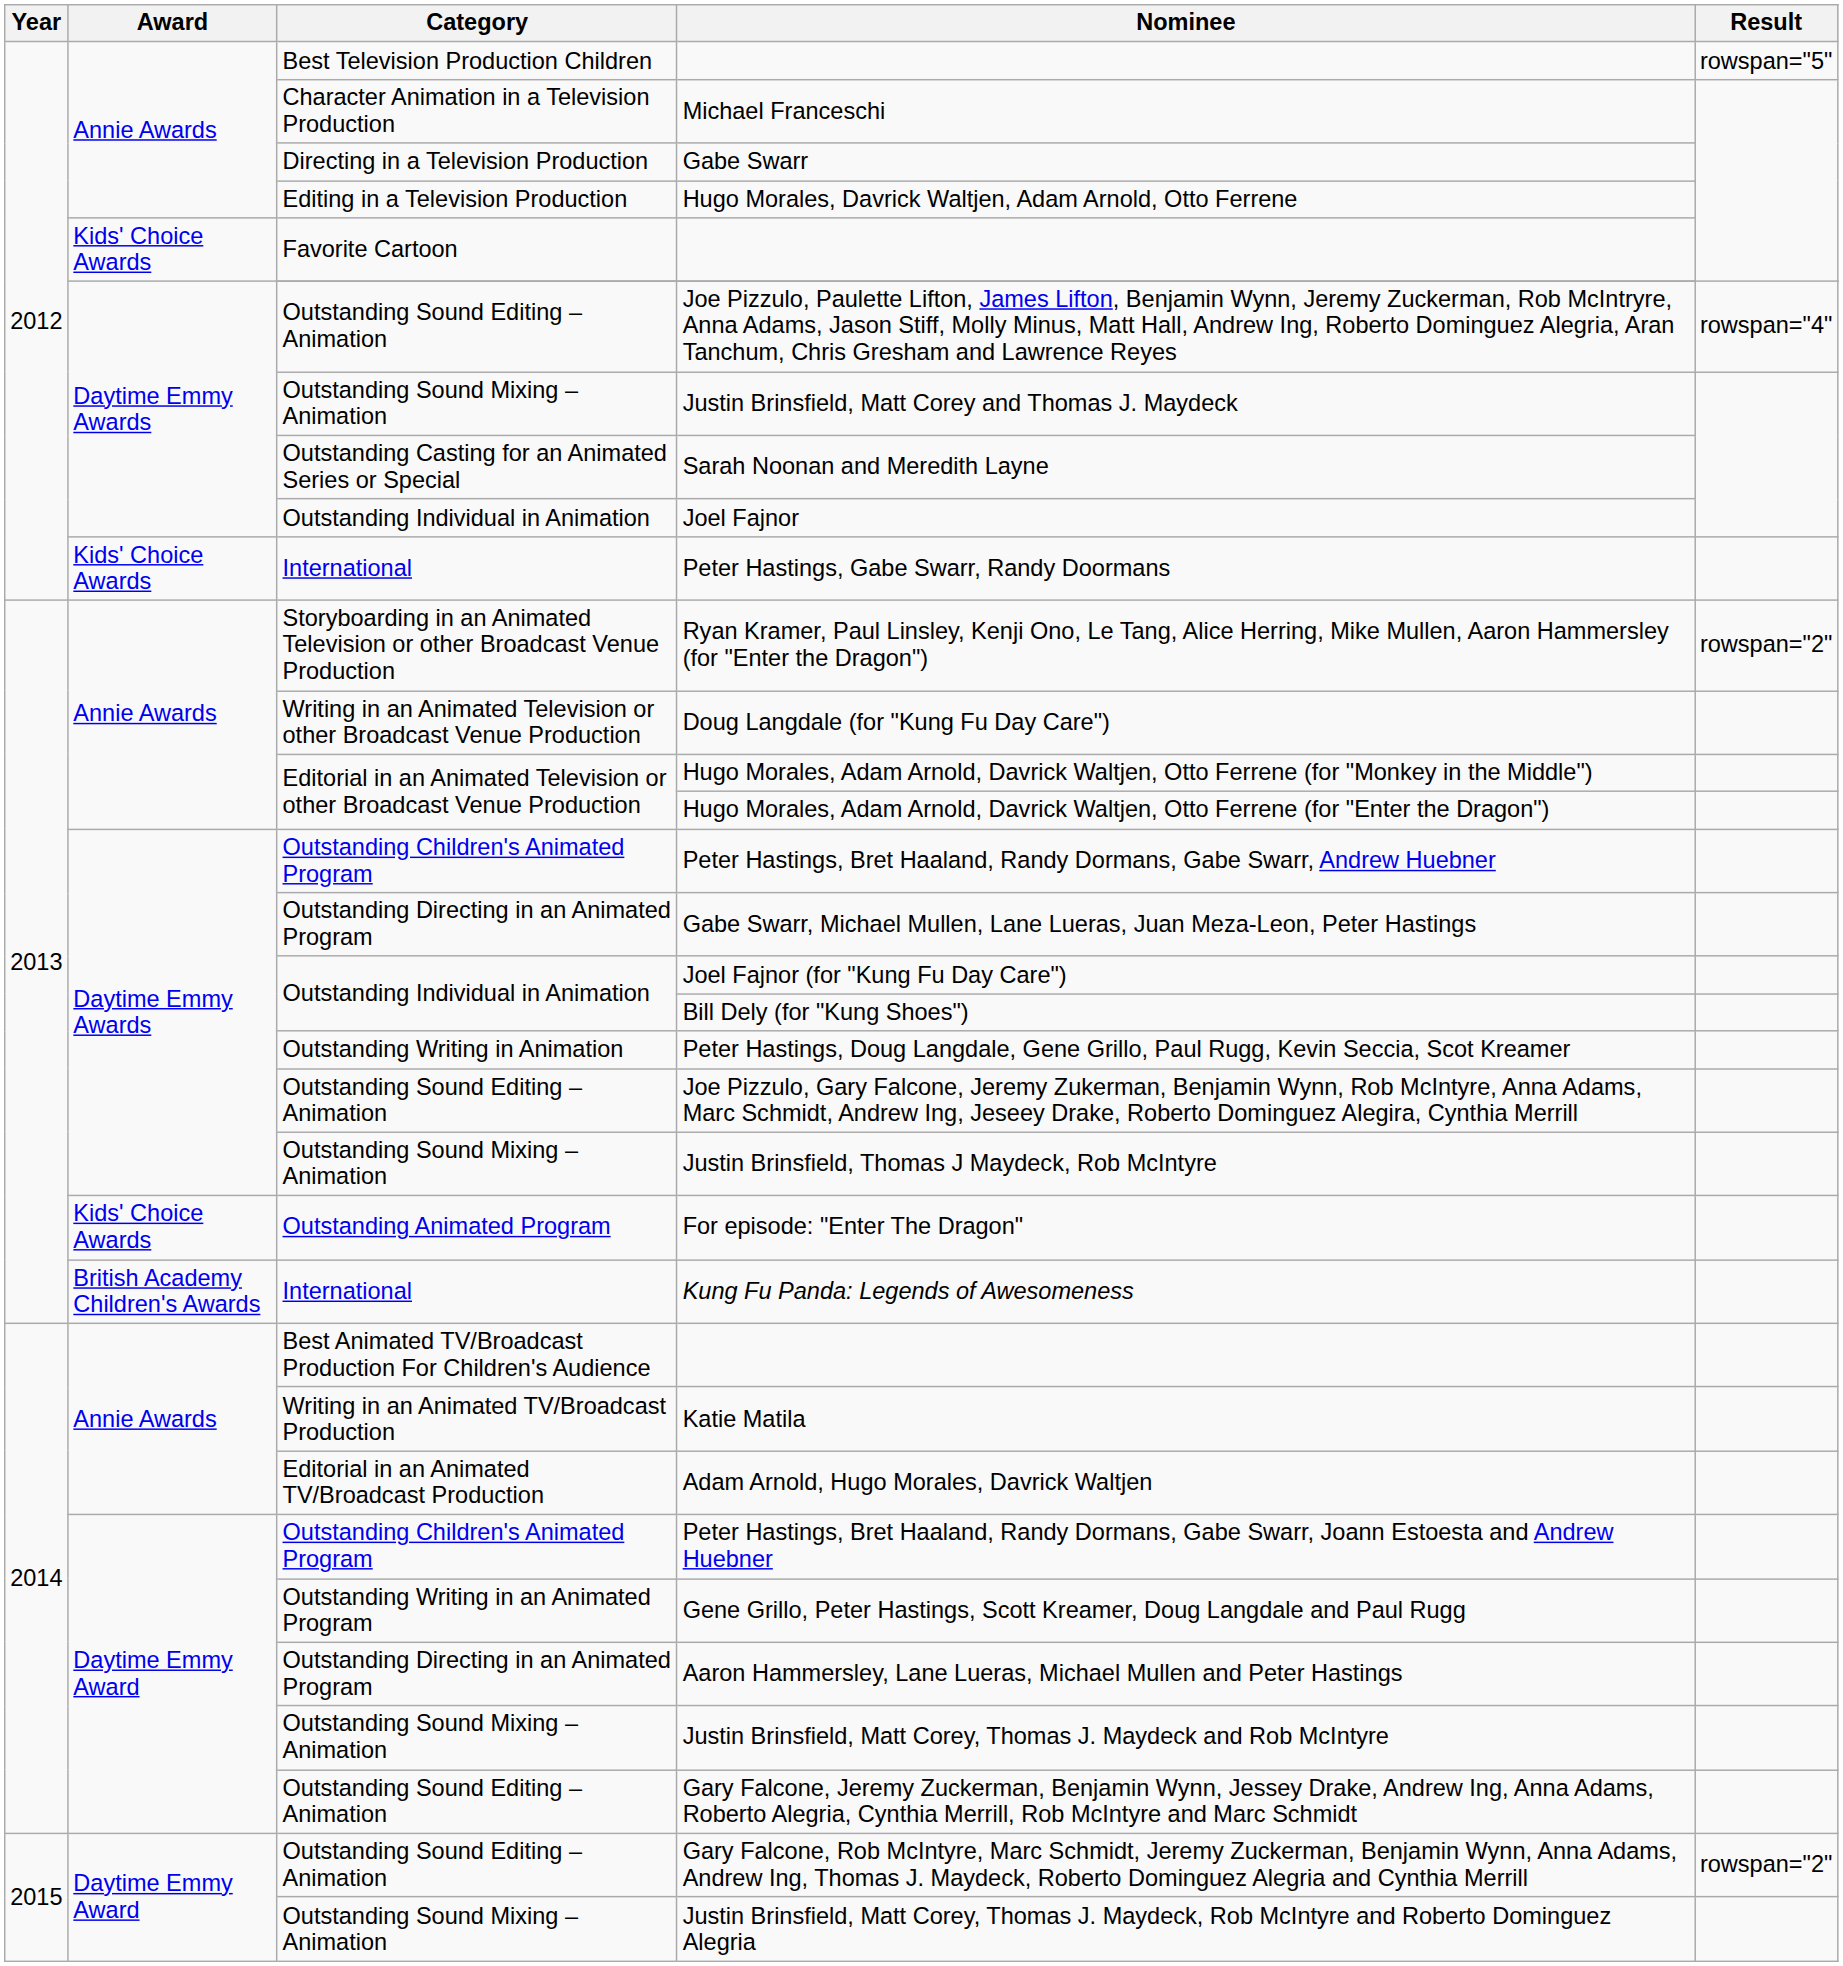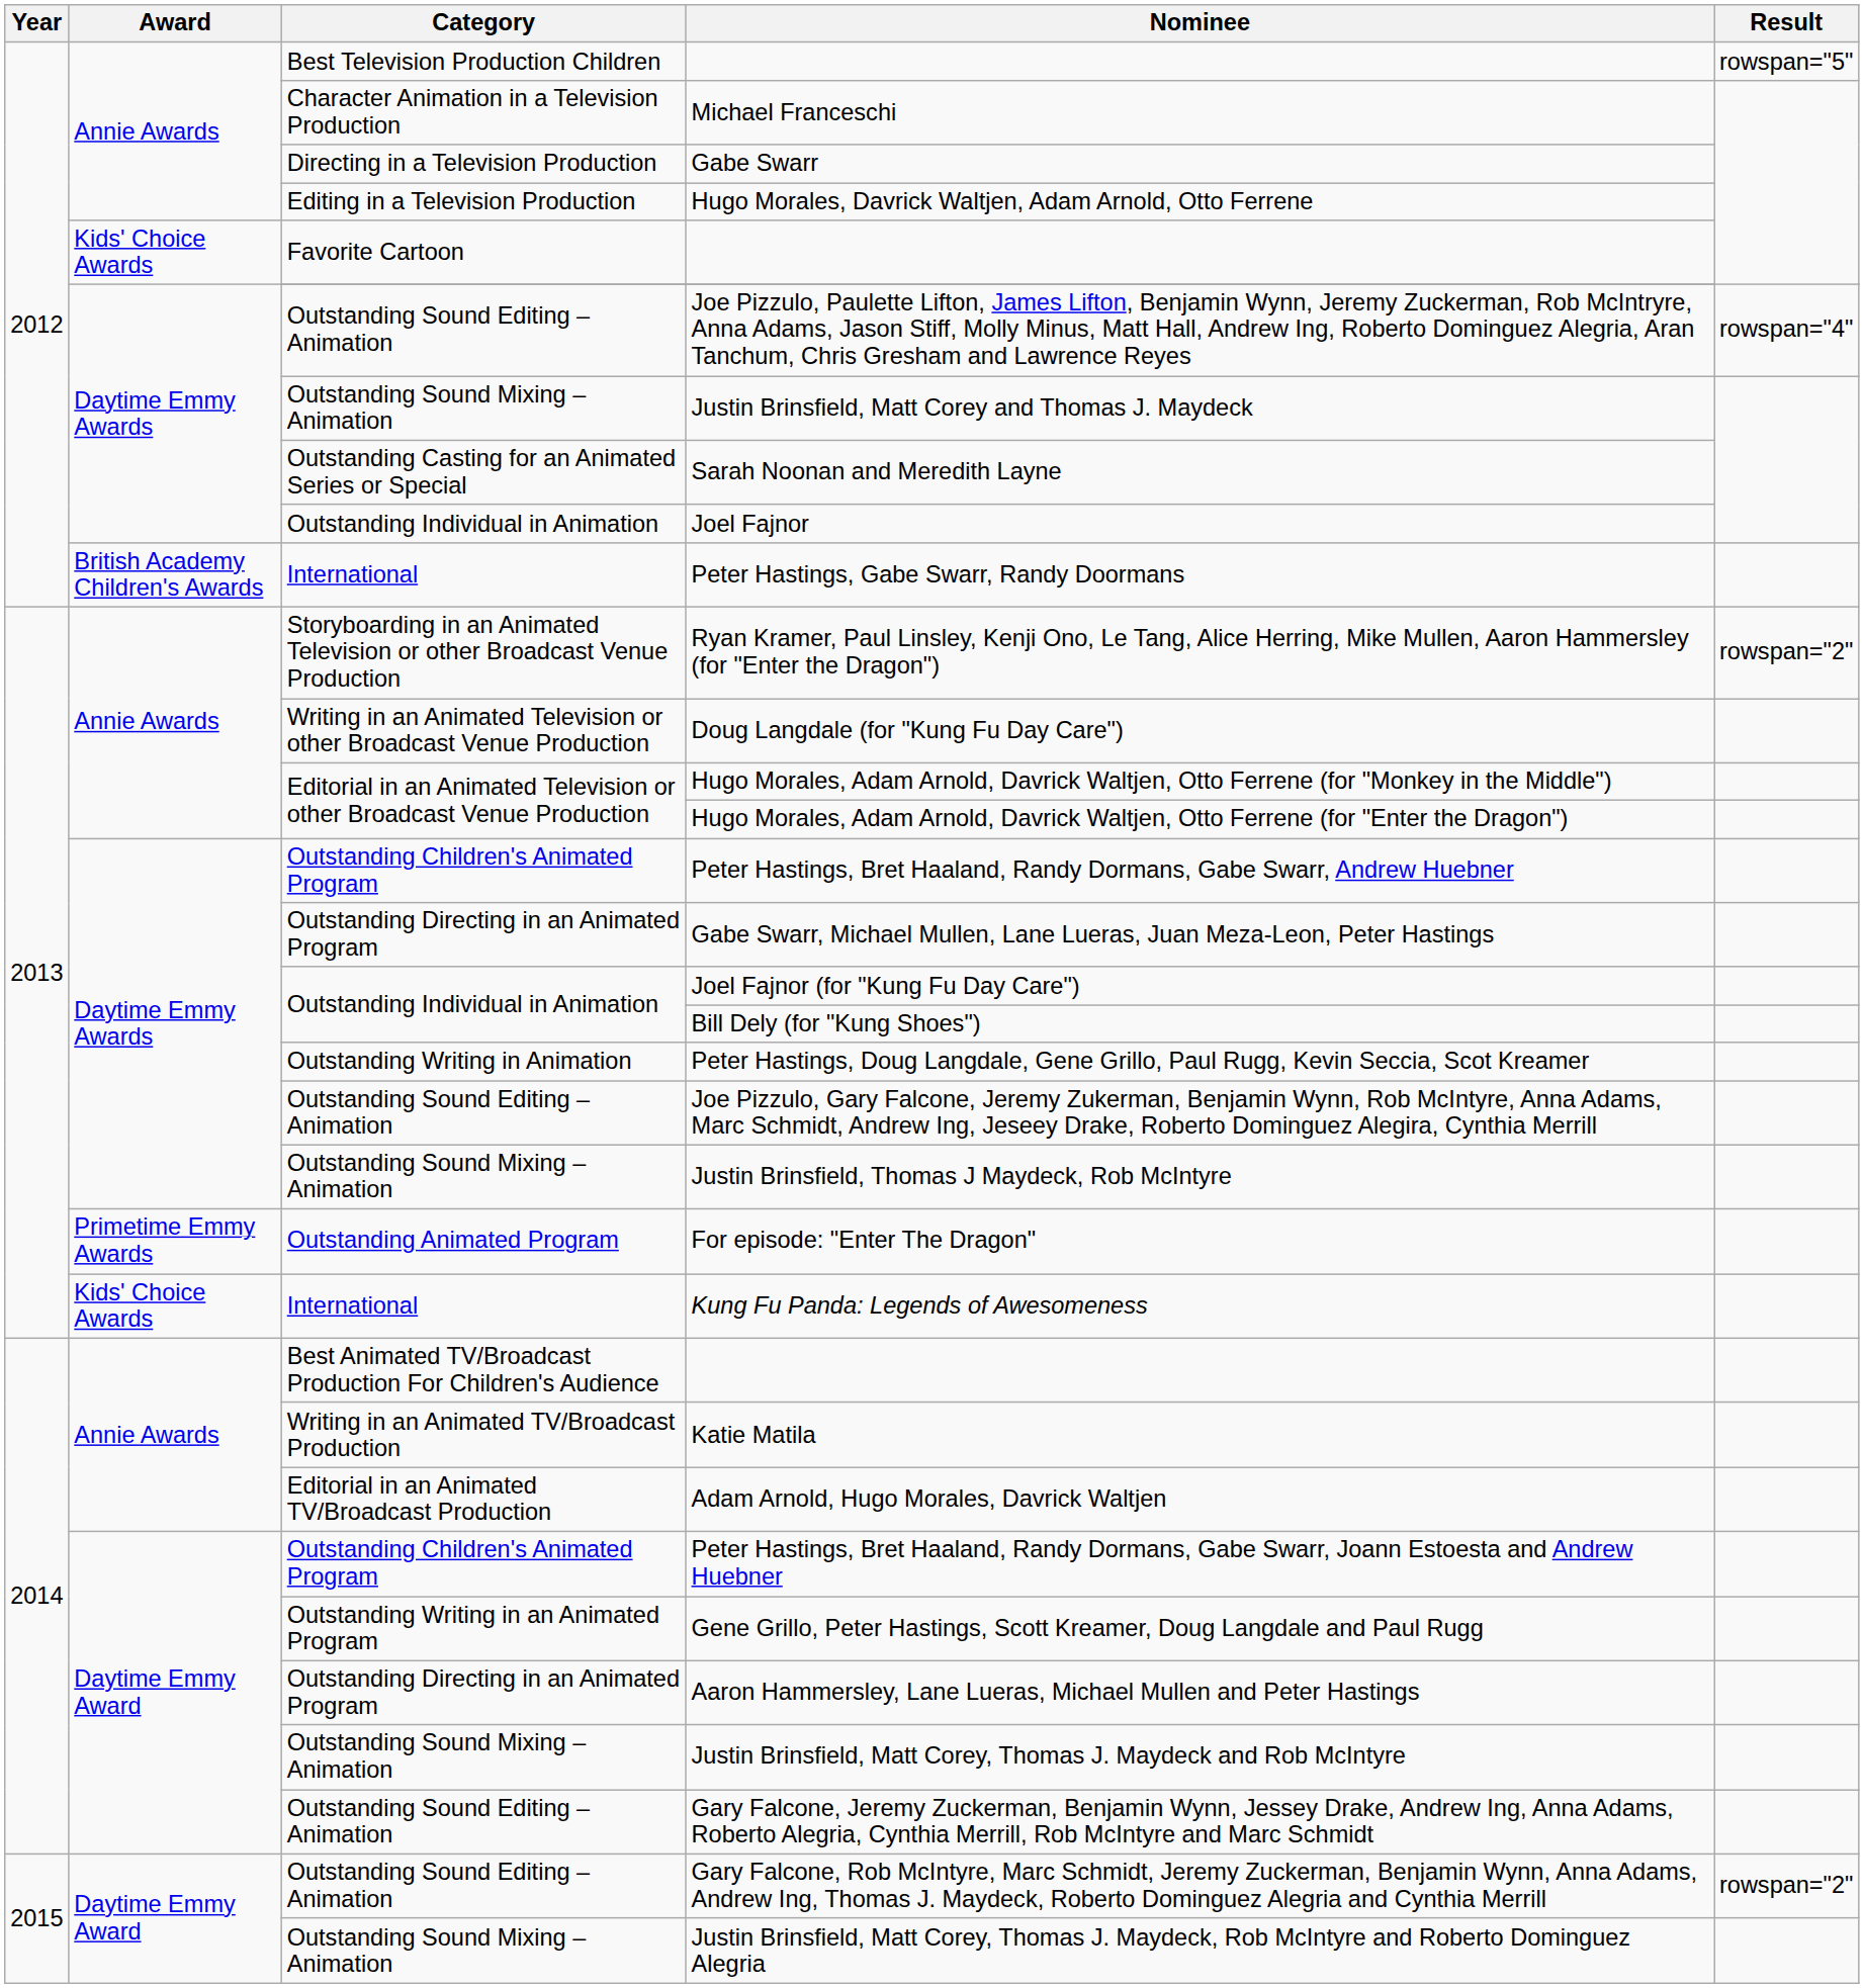Peter Hastings, Gabe Swarr, Randy Doormans | Award: Kids' Choice Awards -> British Academy Children's Awards
For episode: "Enter The Dragon" | Award: Kids' Choice Awards -> Primetime Emmy Awards
Kung Fu Panda: Legends of Awesomeness | Award: British Academy Children's Awards -> Kids' Choice Awards
